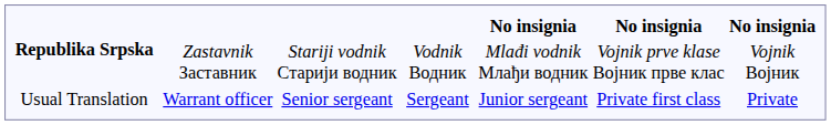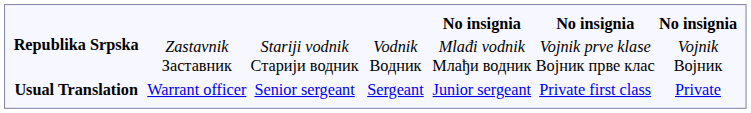Usual Translation | Republika Srpska: normal -> bold
